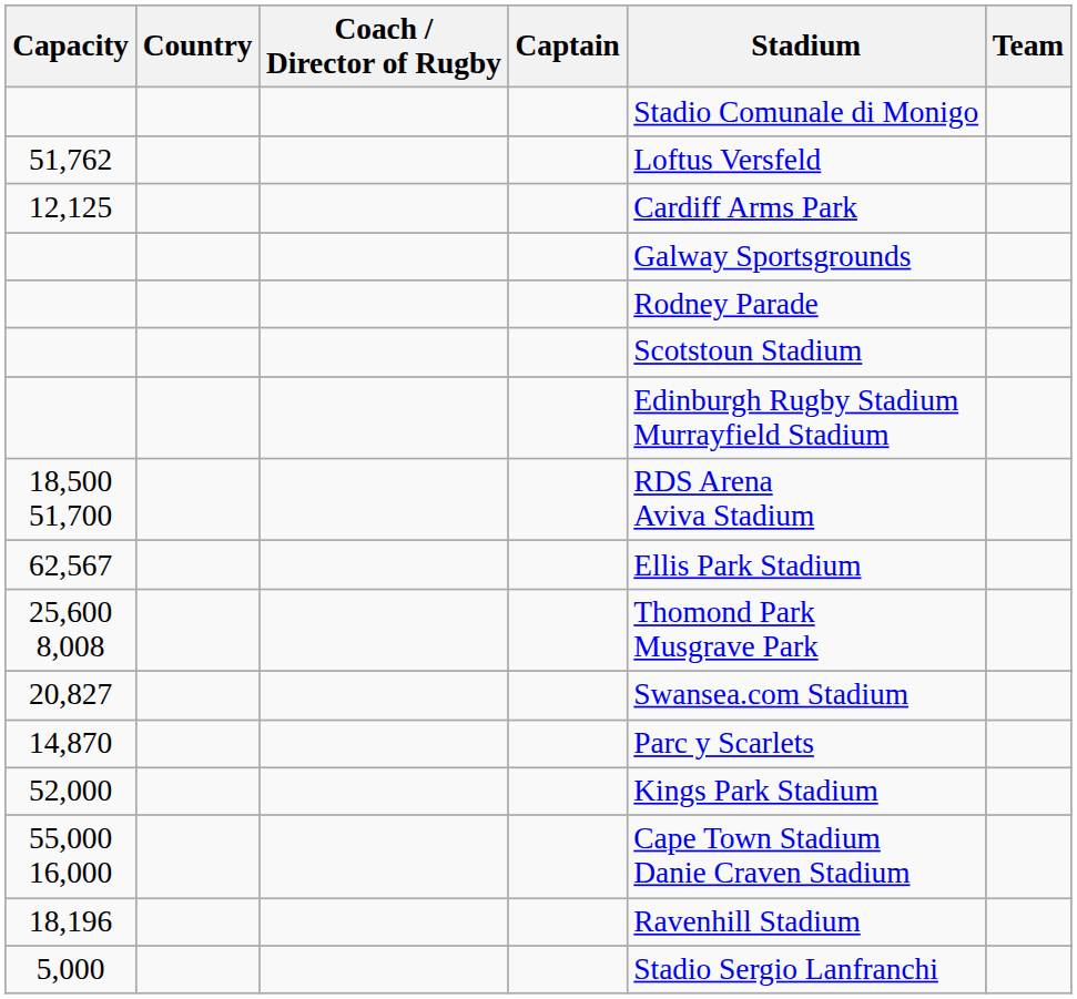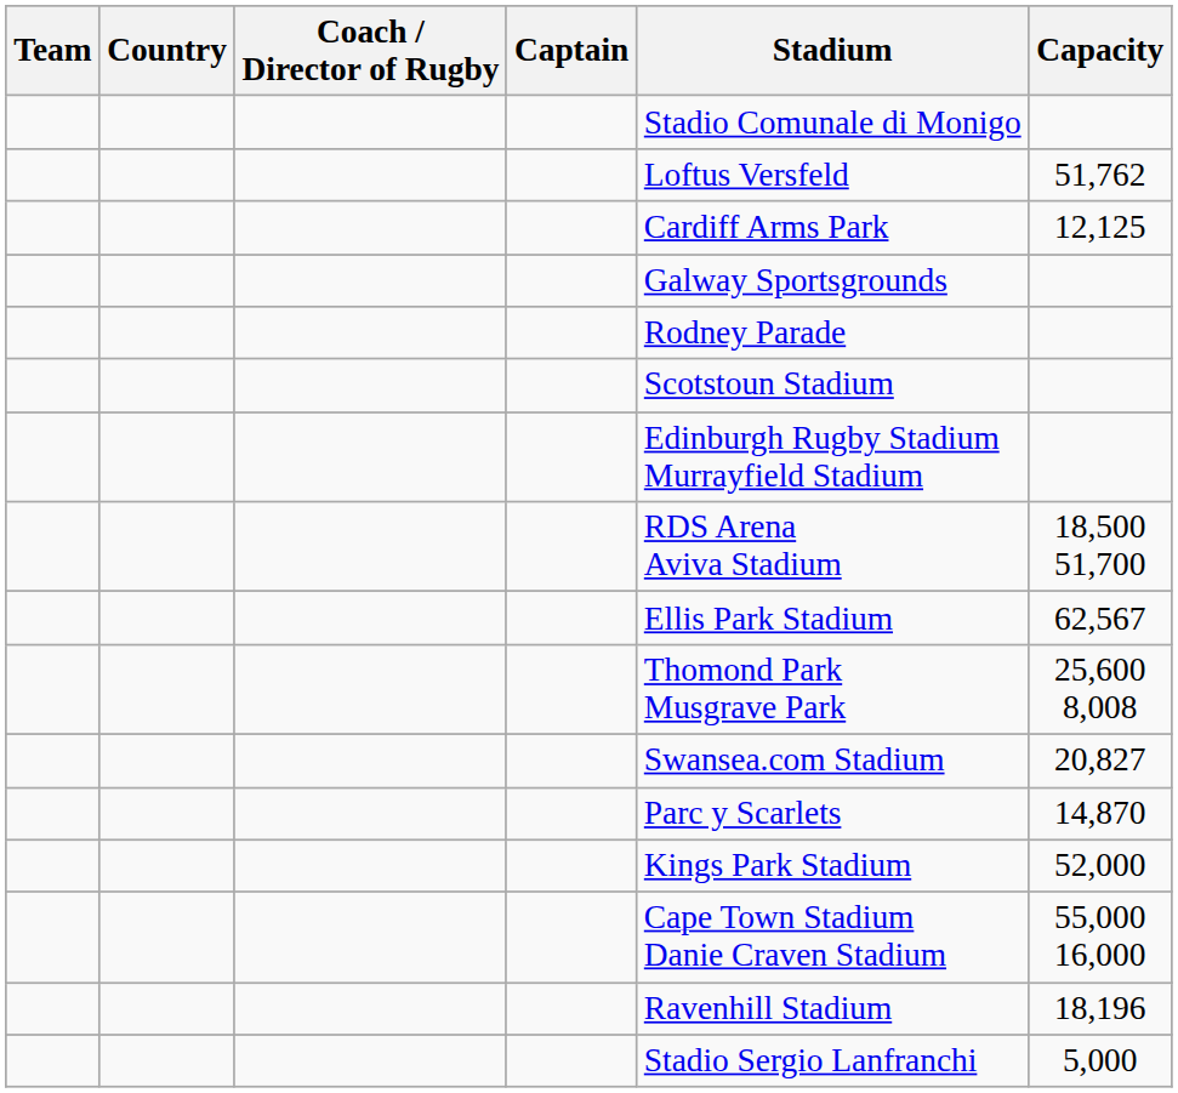columns swapped: Team <-> Capacity
